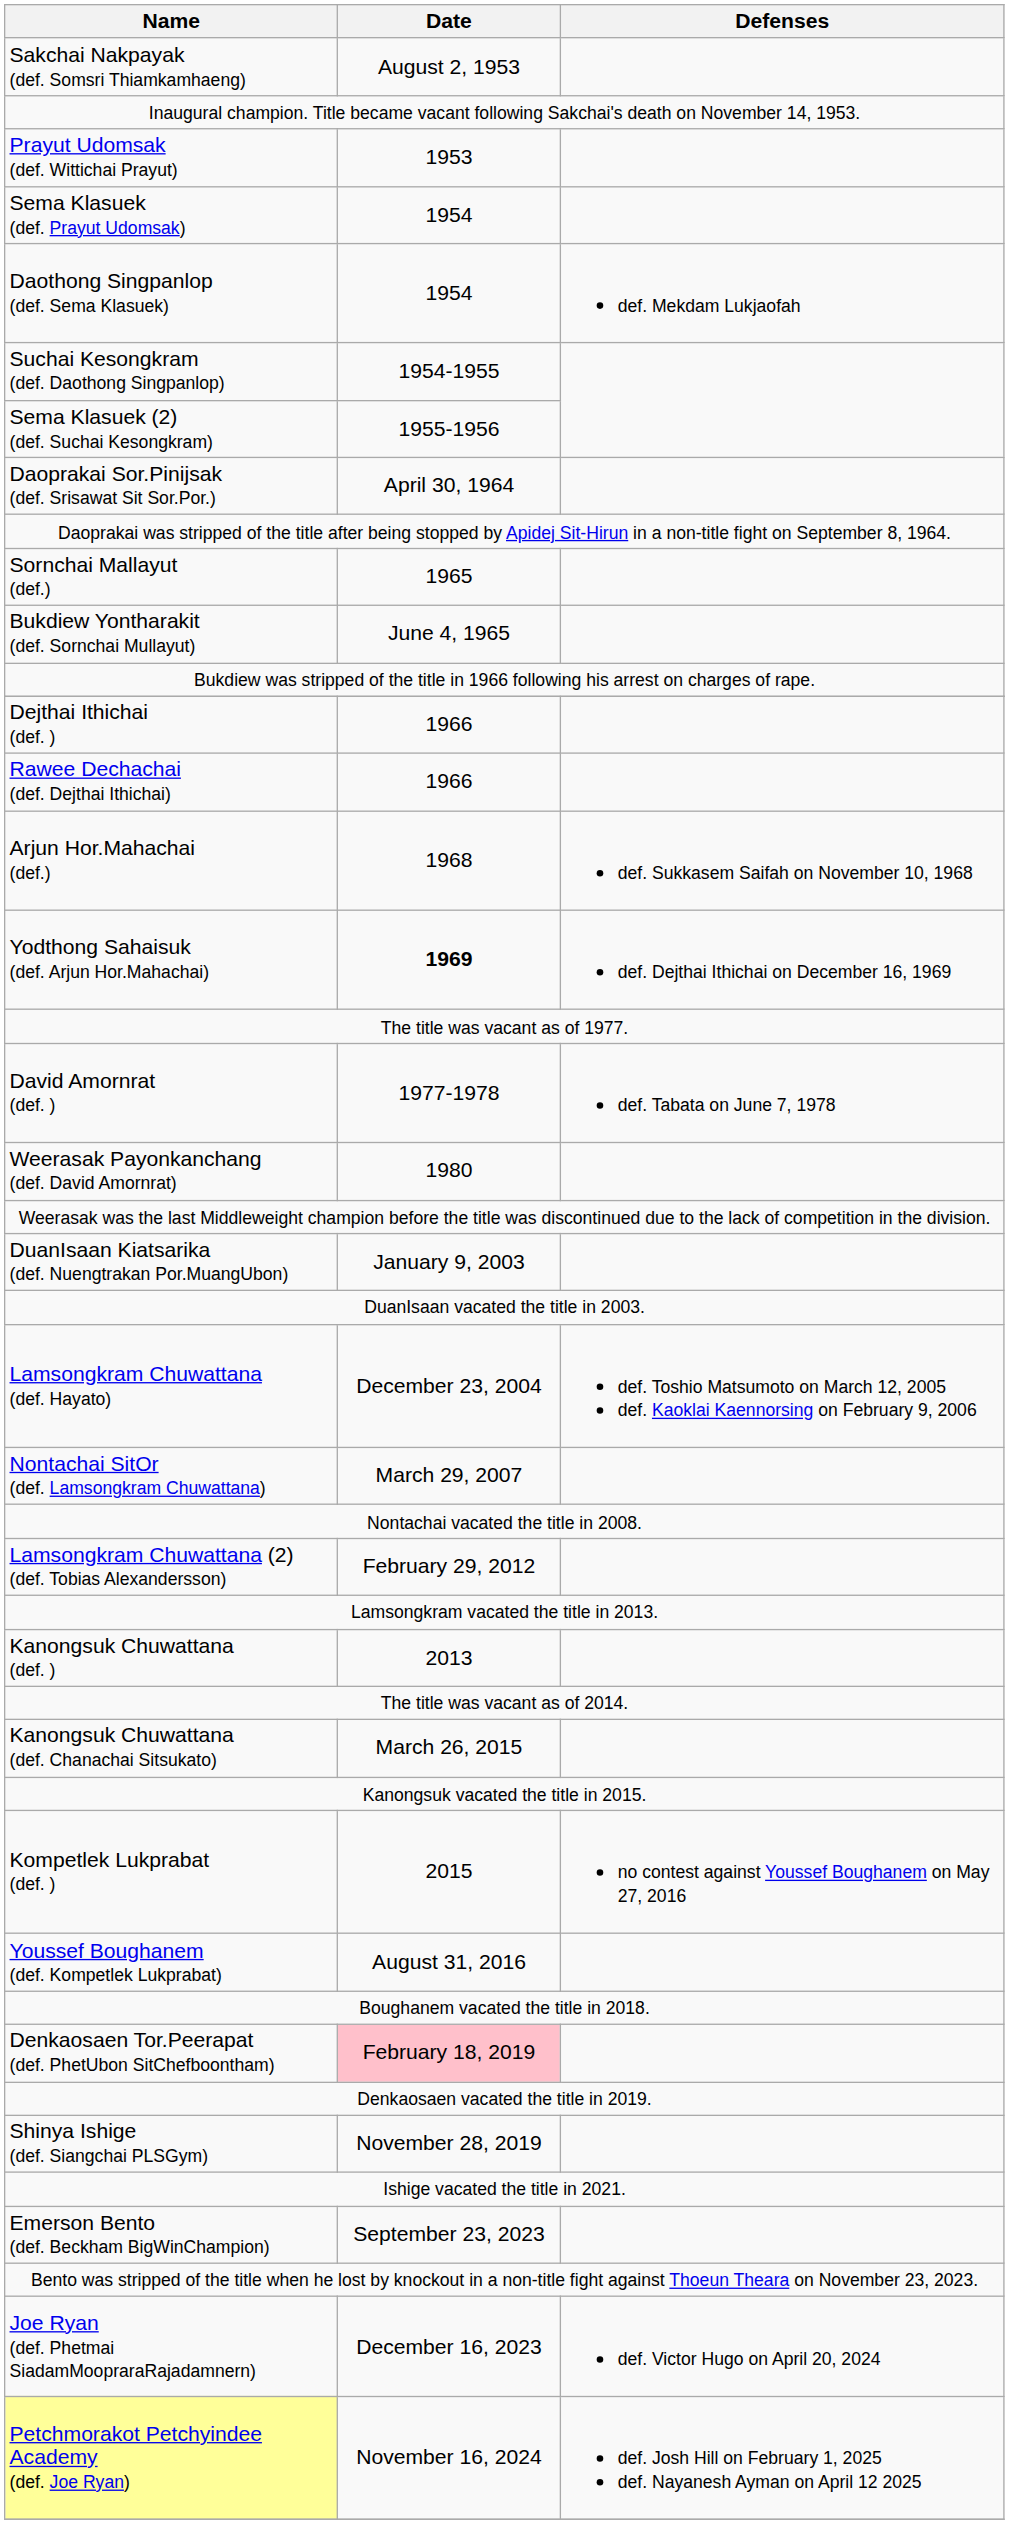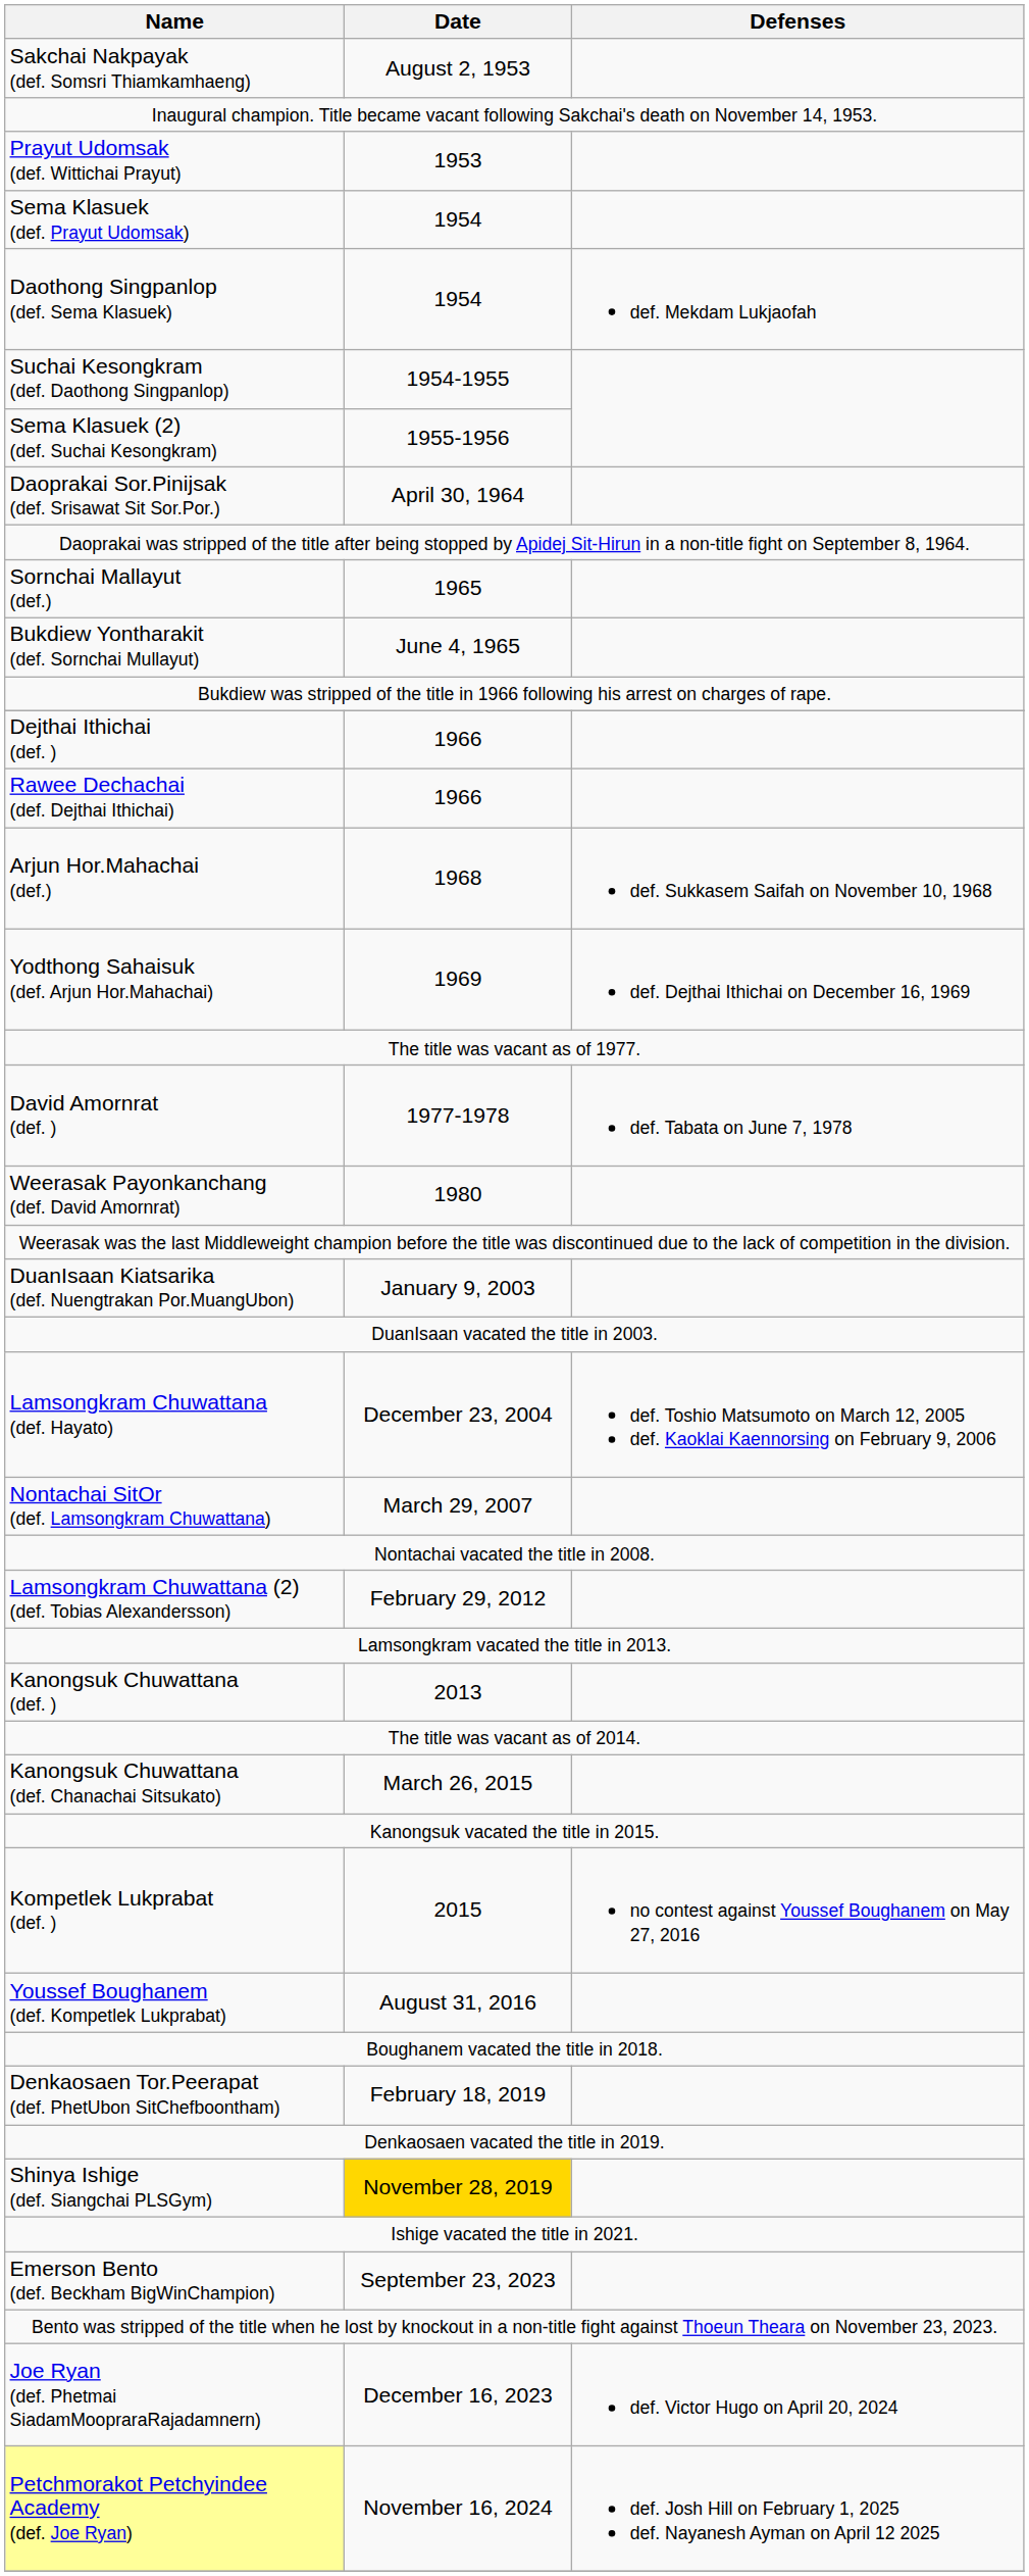Yodthong Sahaisuk (def. Arjun Hor.Mahachai) | Date: bold -> normal
Denkaosaen Tor.Peerapat (def. PhetUbon SitChefboontham) | Date: pink background -> no background
Shinya Ishige (def. Siangchai PLSGym) | Date: no background -> gold background
